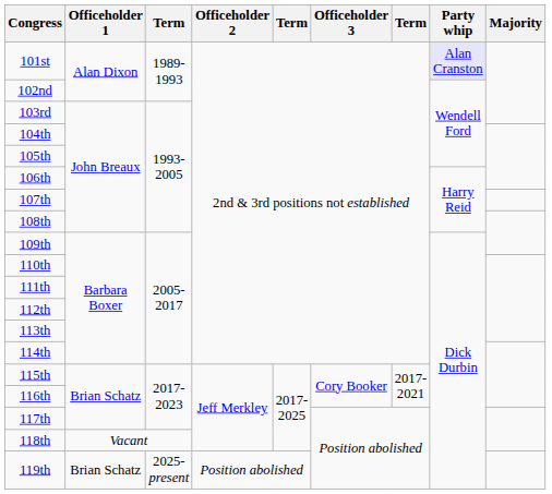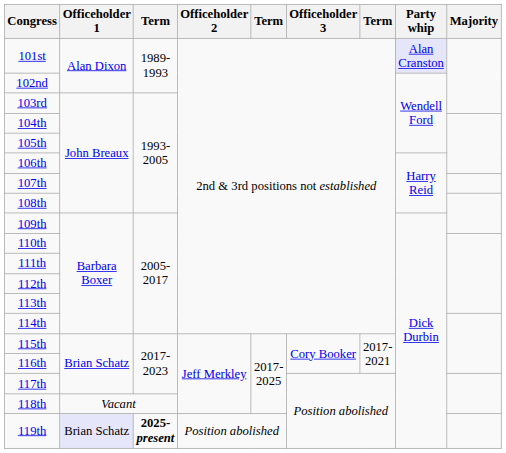119th | Officeholder 1: no background -> lavender background
119th | column 3: normal -> bold
